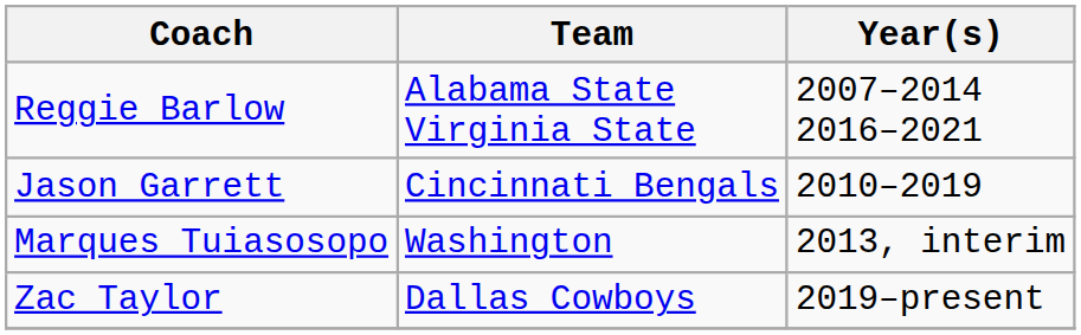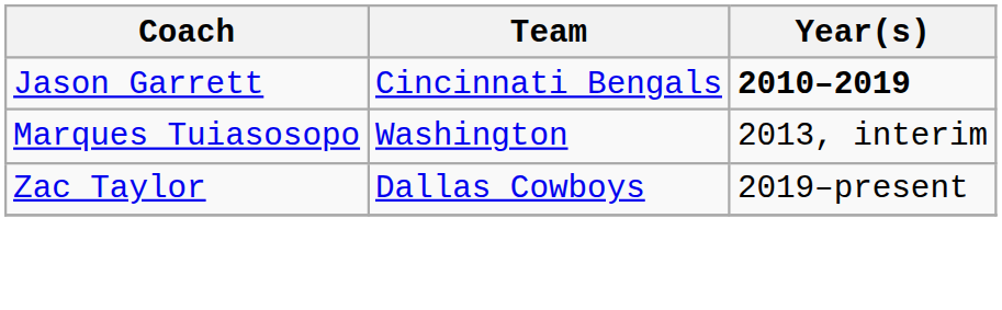- row: Reggie Barlow | Alabama State Virginia State | 2007–2014 2016–2021
Jason Garrett | Year(s): normal -> bold
